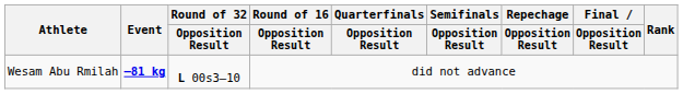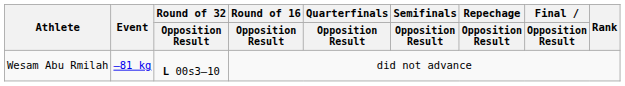Wesam Abu Rmilah | Event: bold -> normal
